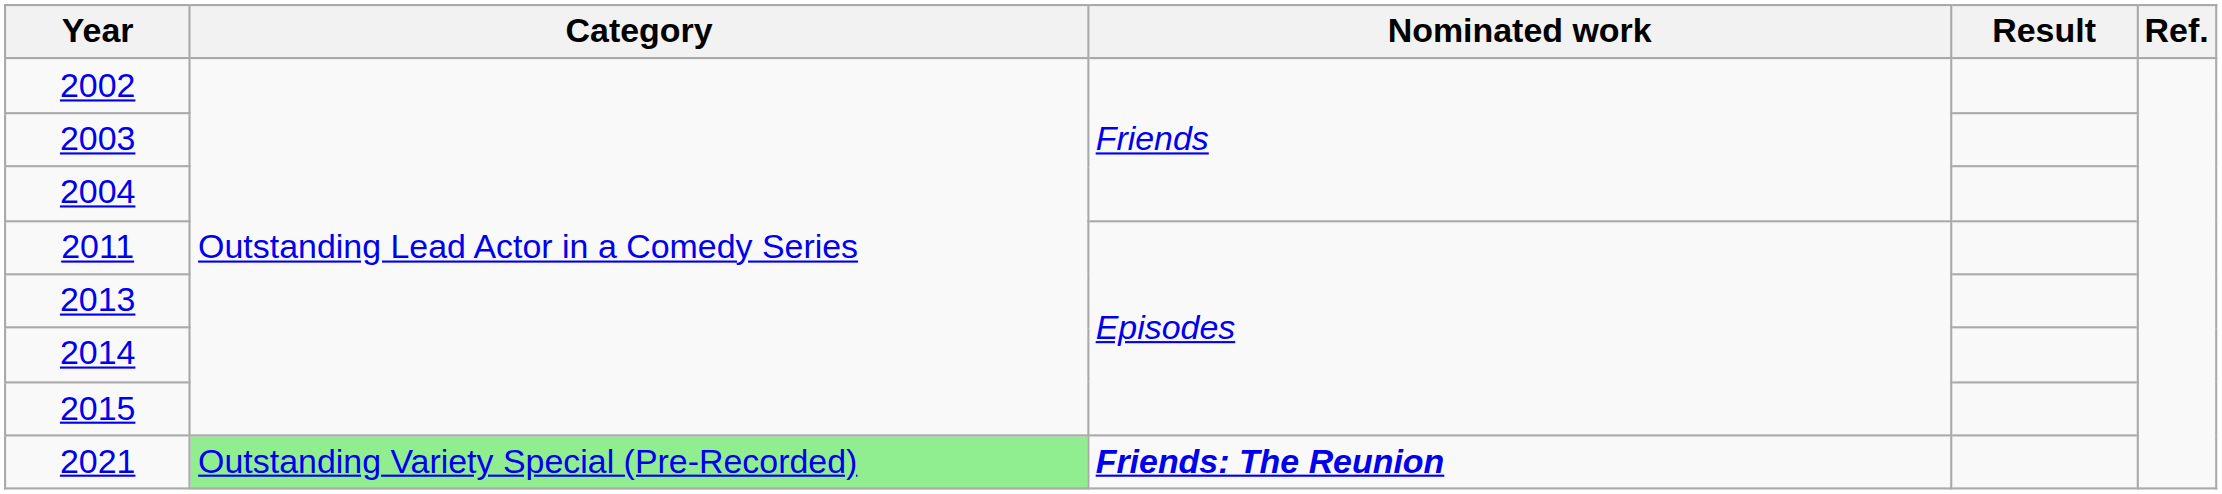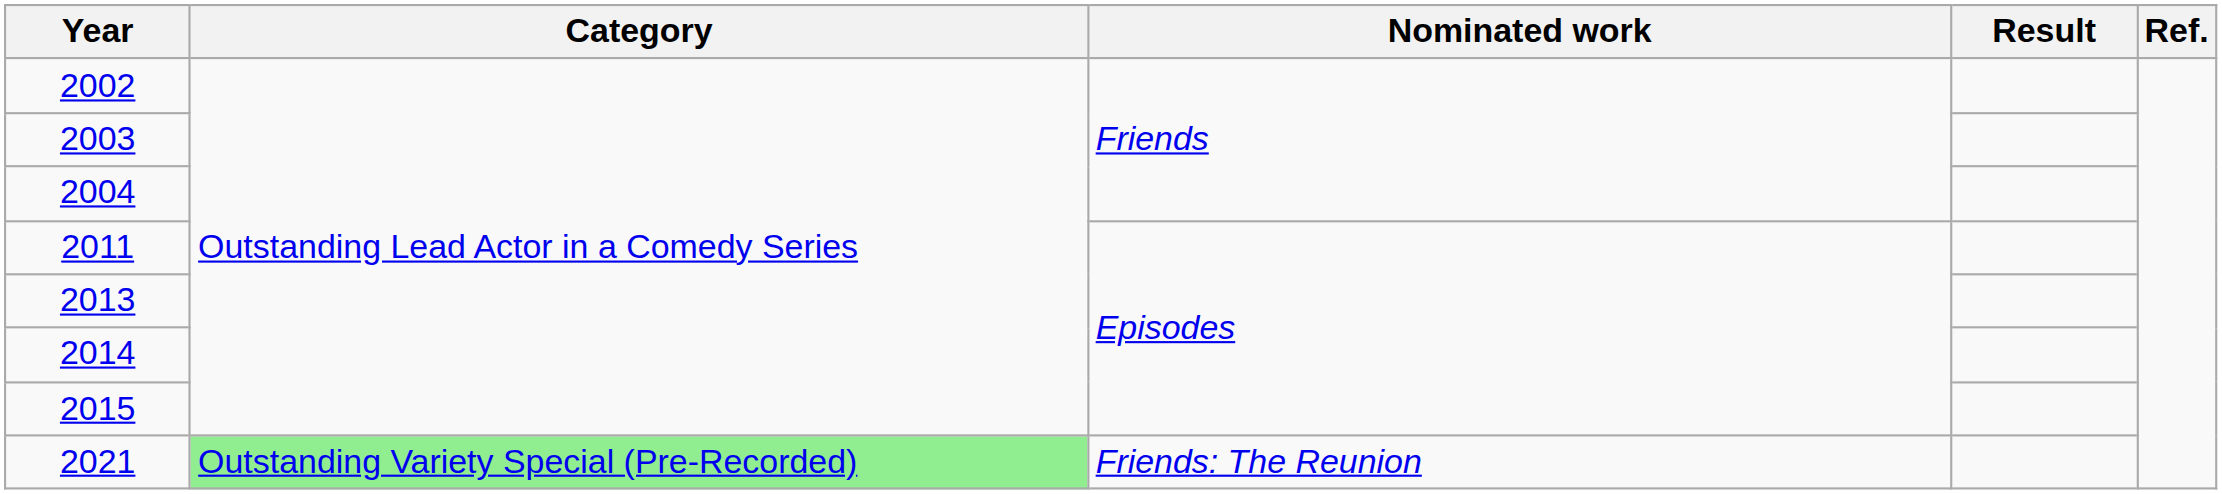2021 | Nominated work: bold -> normal
